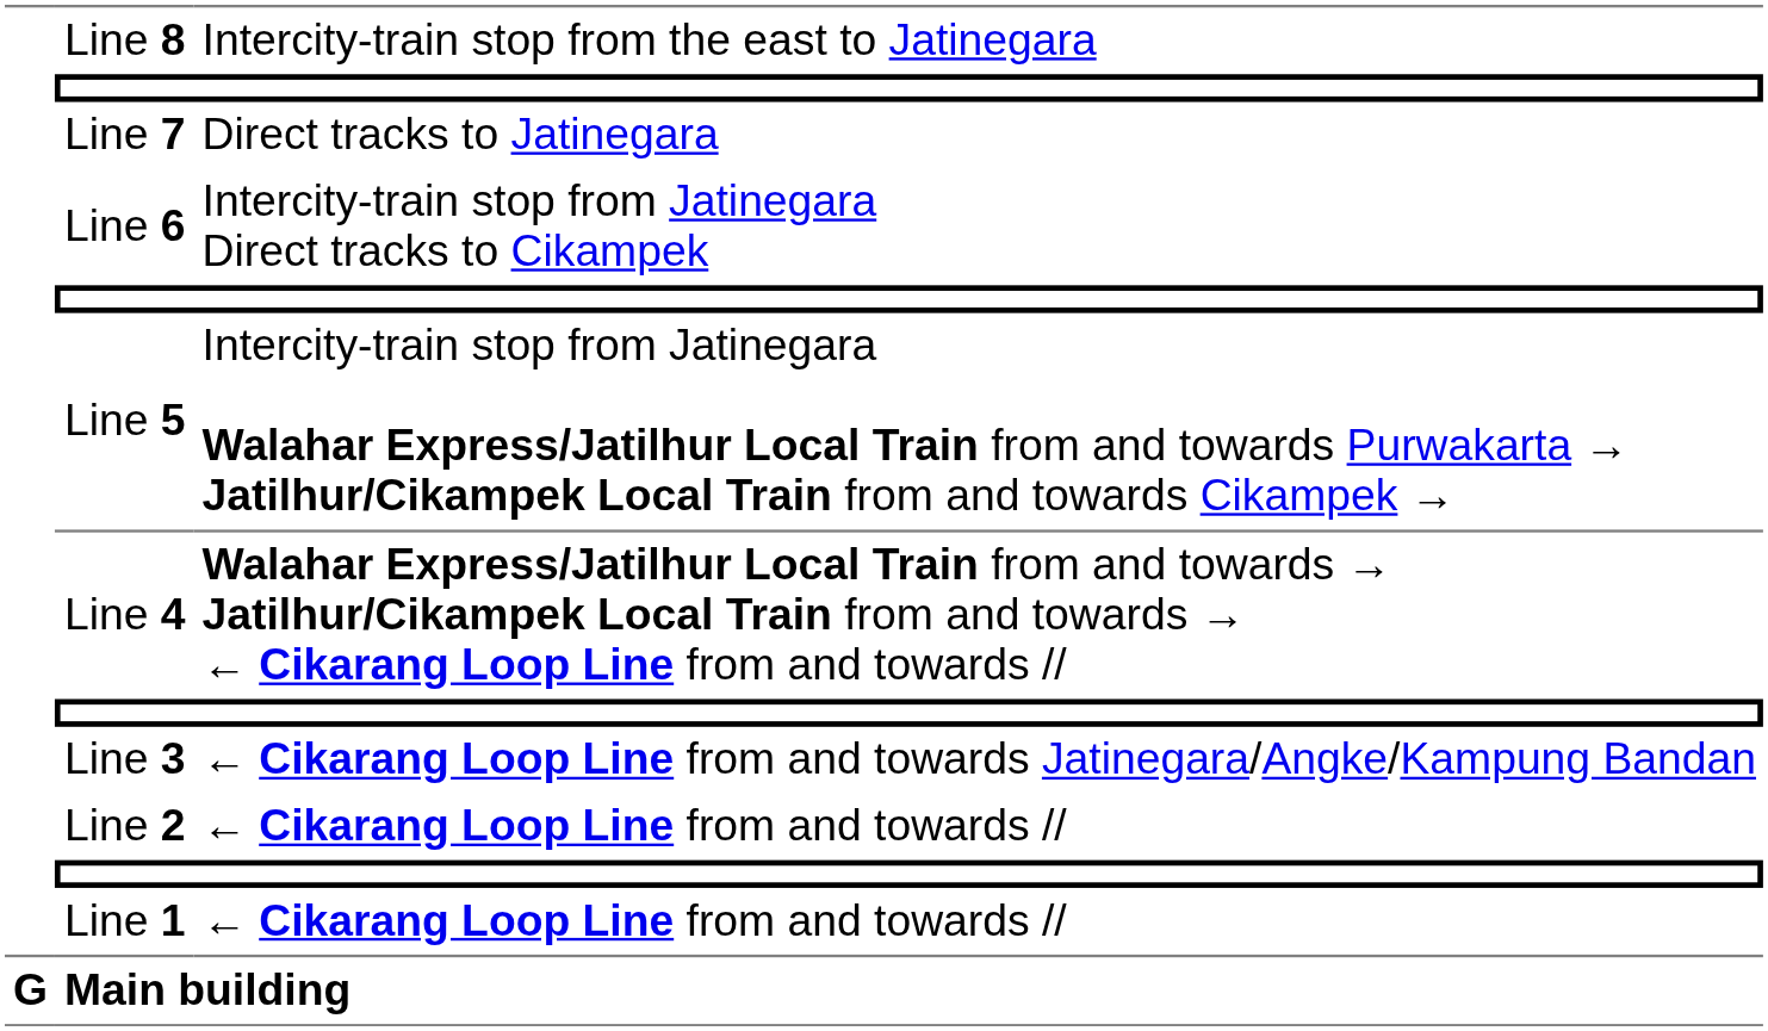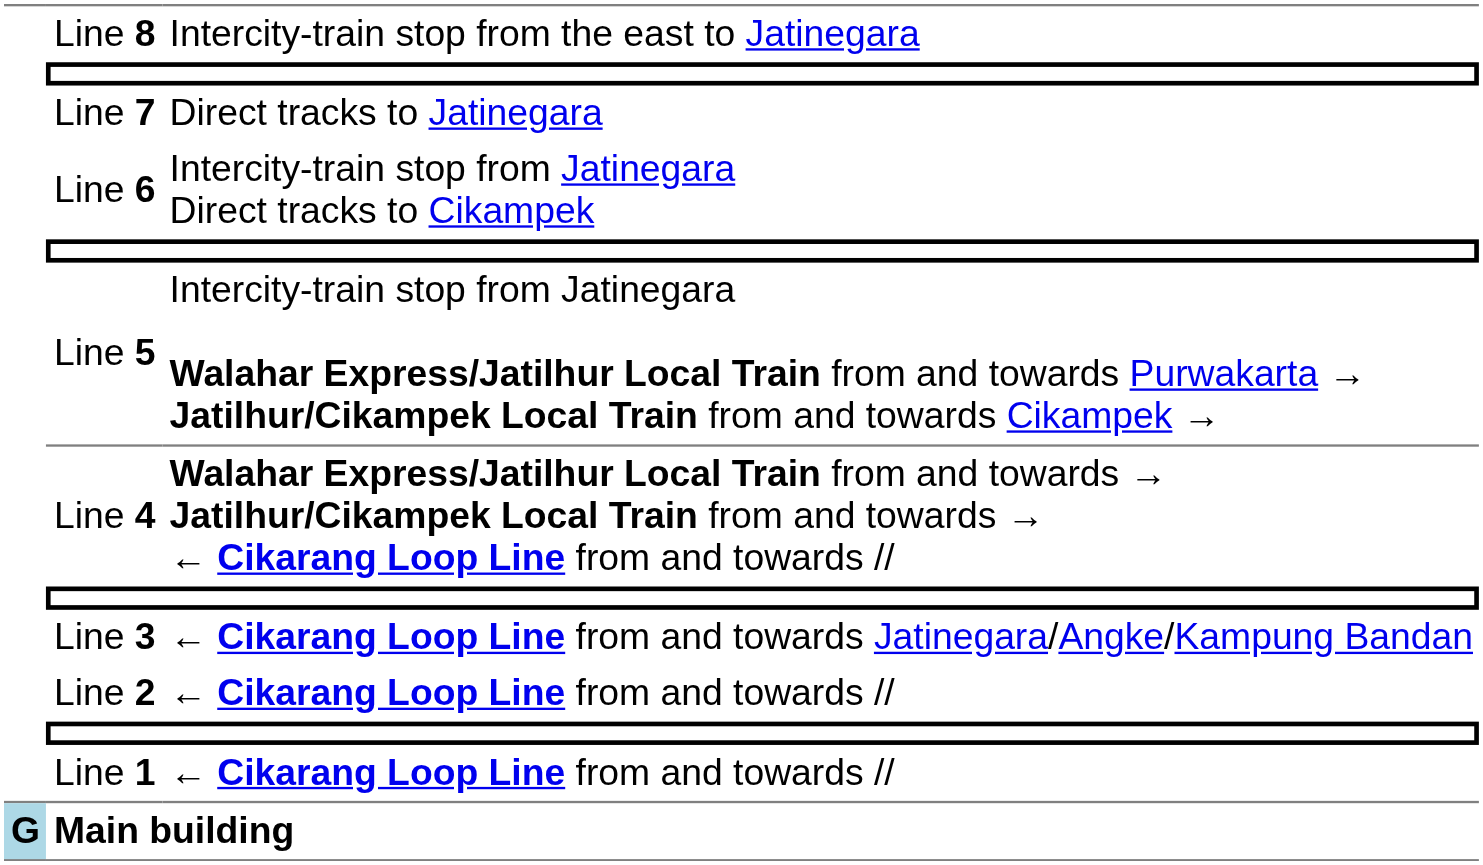Main building | column 1: no background -> lightblue background
